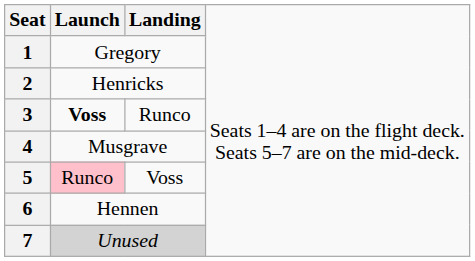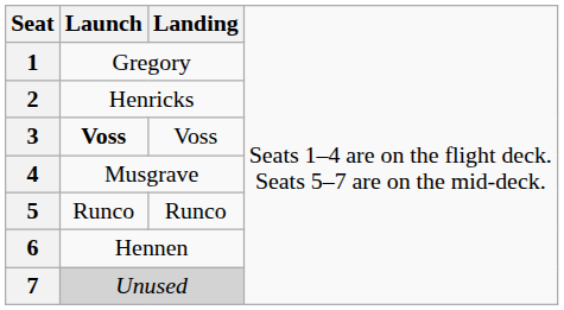3 | column 3: Runco -> Voss
5 | column 2: pink background -> no background
5 | column 3: Voss -> Runco
